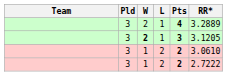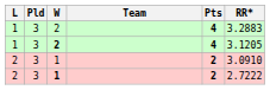columns swapped: Team <-> L
row 2 | RR*: 3.2889 -> 3.2883
row 3 | Pts: 3 -> 4
row 4 | RR*: 3.0610 -> 3.0910
row 5 | W: normal -> bold
